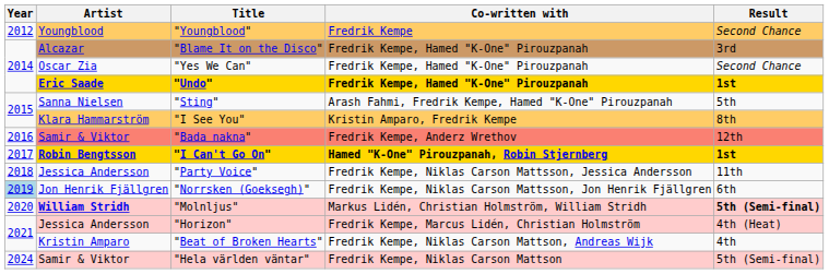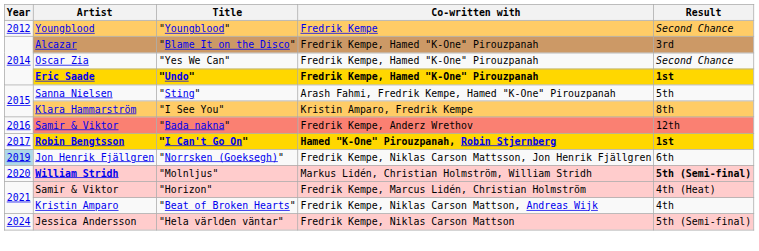- row: 2018 | Jessica Andersson | "Party Voice" | Fredrik Kempe, Niklas Carson Mattsson, Jessica Andersson | 11th
"Horizon" | Artist: Jessica Andersson -> Samir & Viktor
"Hela världen väntar" | Artist: Samir & Viktor -> Jessica Andersson
